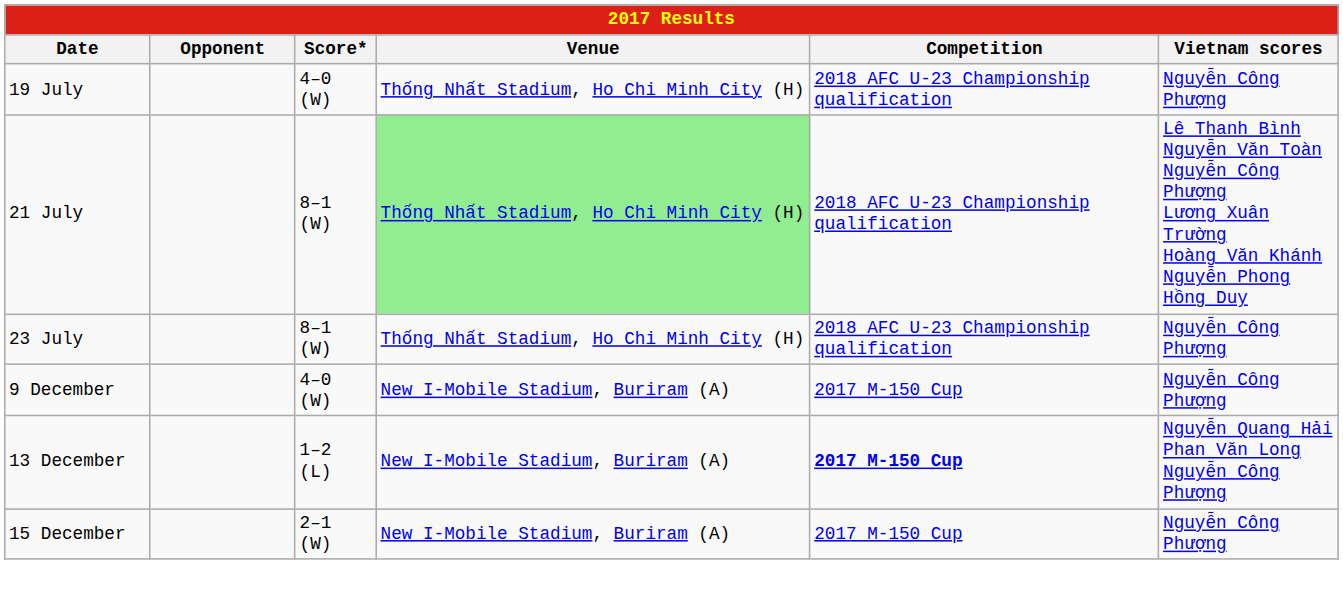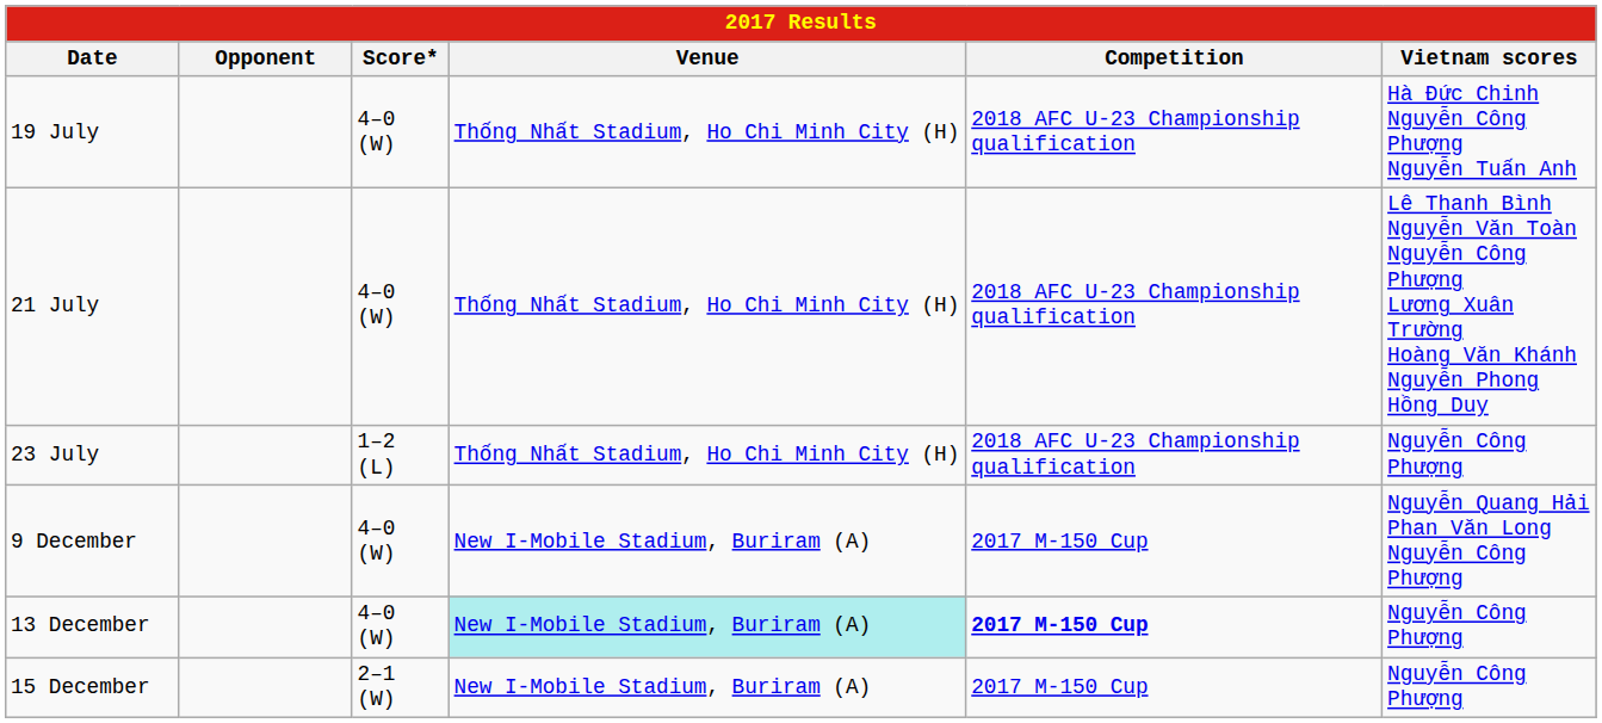19 July | Vietnam scores: Nguyễn Công Phượng -> Hà Đức Chinh Nguyễn Công Phượng Nguyễn Tuấn Anh
21 July | Score*: 8–1 (W) -> 4–0 (W)
21 July | Venue: lightgreen background -> no background
23 July | Score*: 8–1 (W) -> 1–2 (L)
9 December | Vietnam scores: Nguyễn Công Phượng -> Nguyễn Quang Hải Phan Văn Long Nguyễn Công Phượng
13 December | Score*: 1–2 (L) -> 4–0 (W)
13 December | Venue: no background -> paleturquoise background
13 December | Vietnam scores: Nguyễn Quang Hải Phan Văn Long Nguyễn Công Phượng -> Nguyễn Công Phượng
